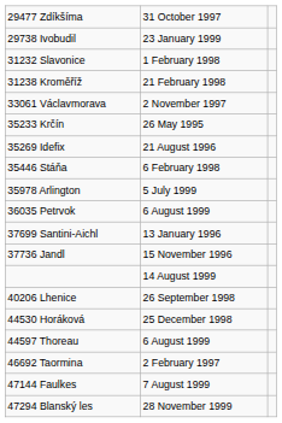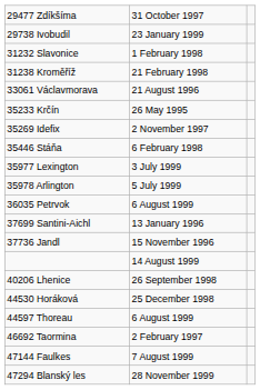33061 Václavmorava | column 2: 2 November 1997 -> 21 August 1996
35269 Idefix | column 2: 21 August 1996 -> 2 November 1997
+ row: 35977 Lexington | 3 July 1999
